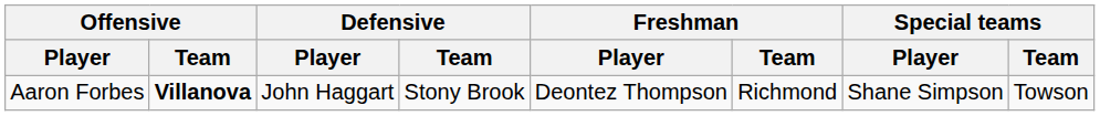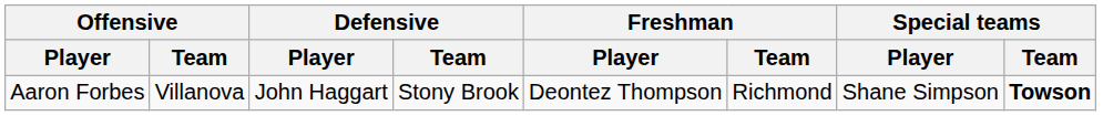Aaron Forbes | Offensive / Team: bold -> normal
Aaron Forbes | Special teams / Team: normal -> bold
